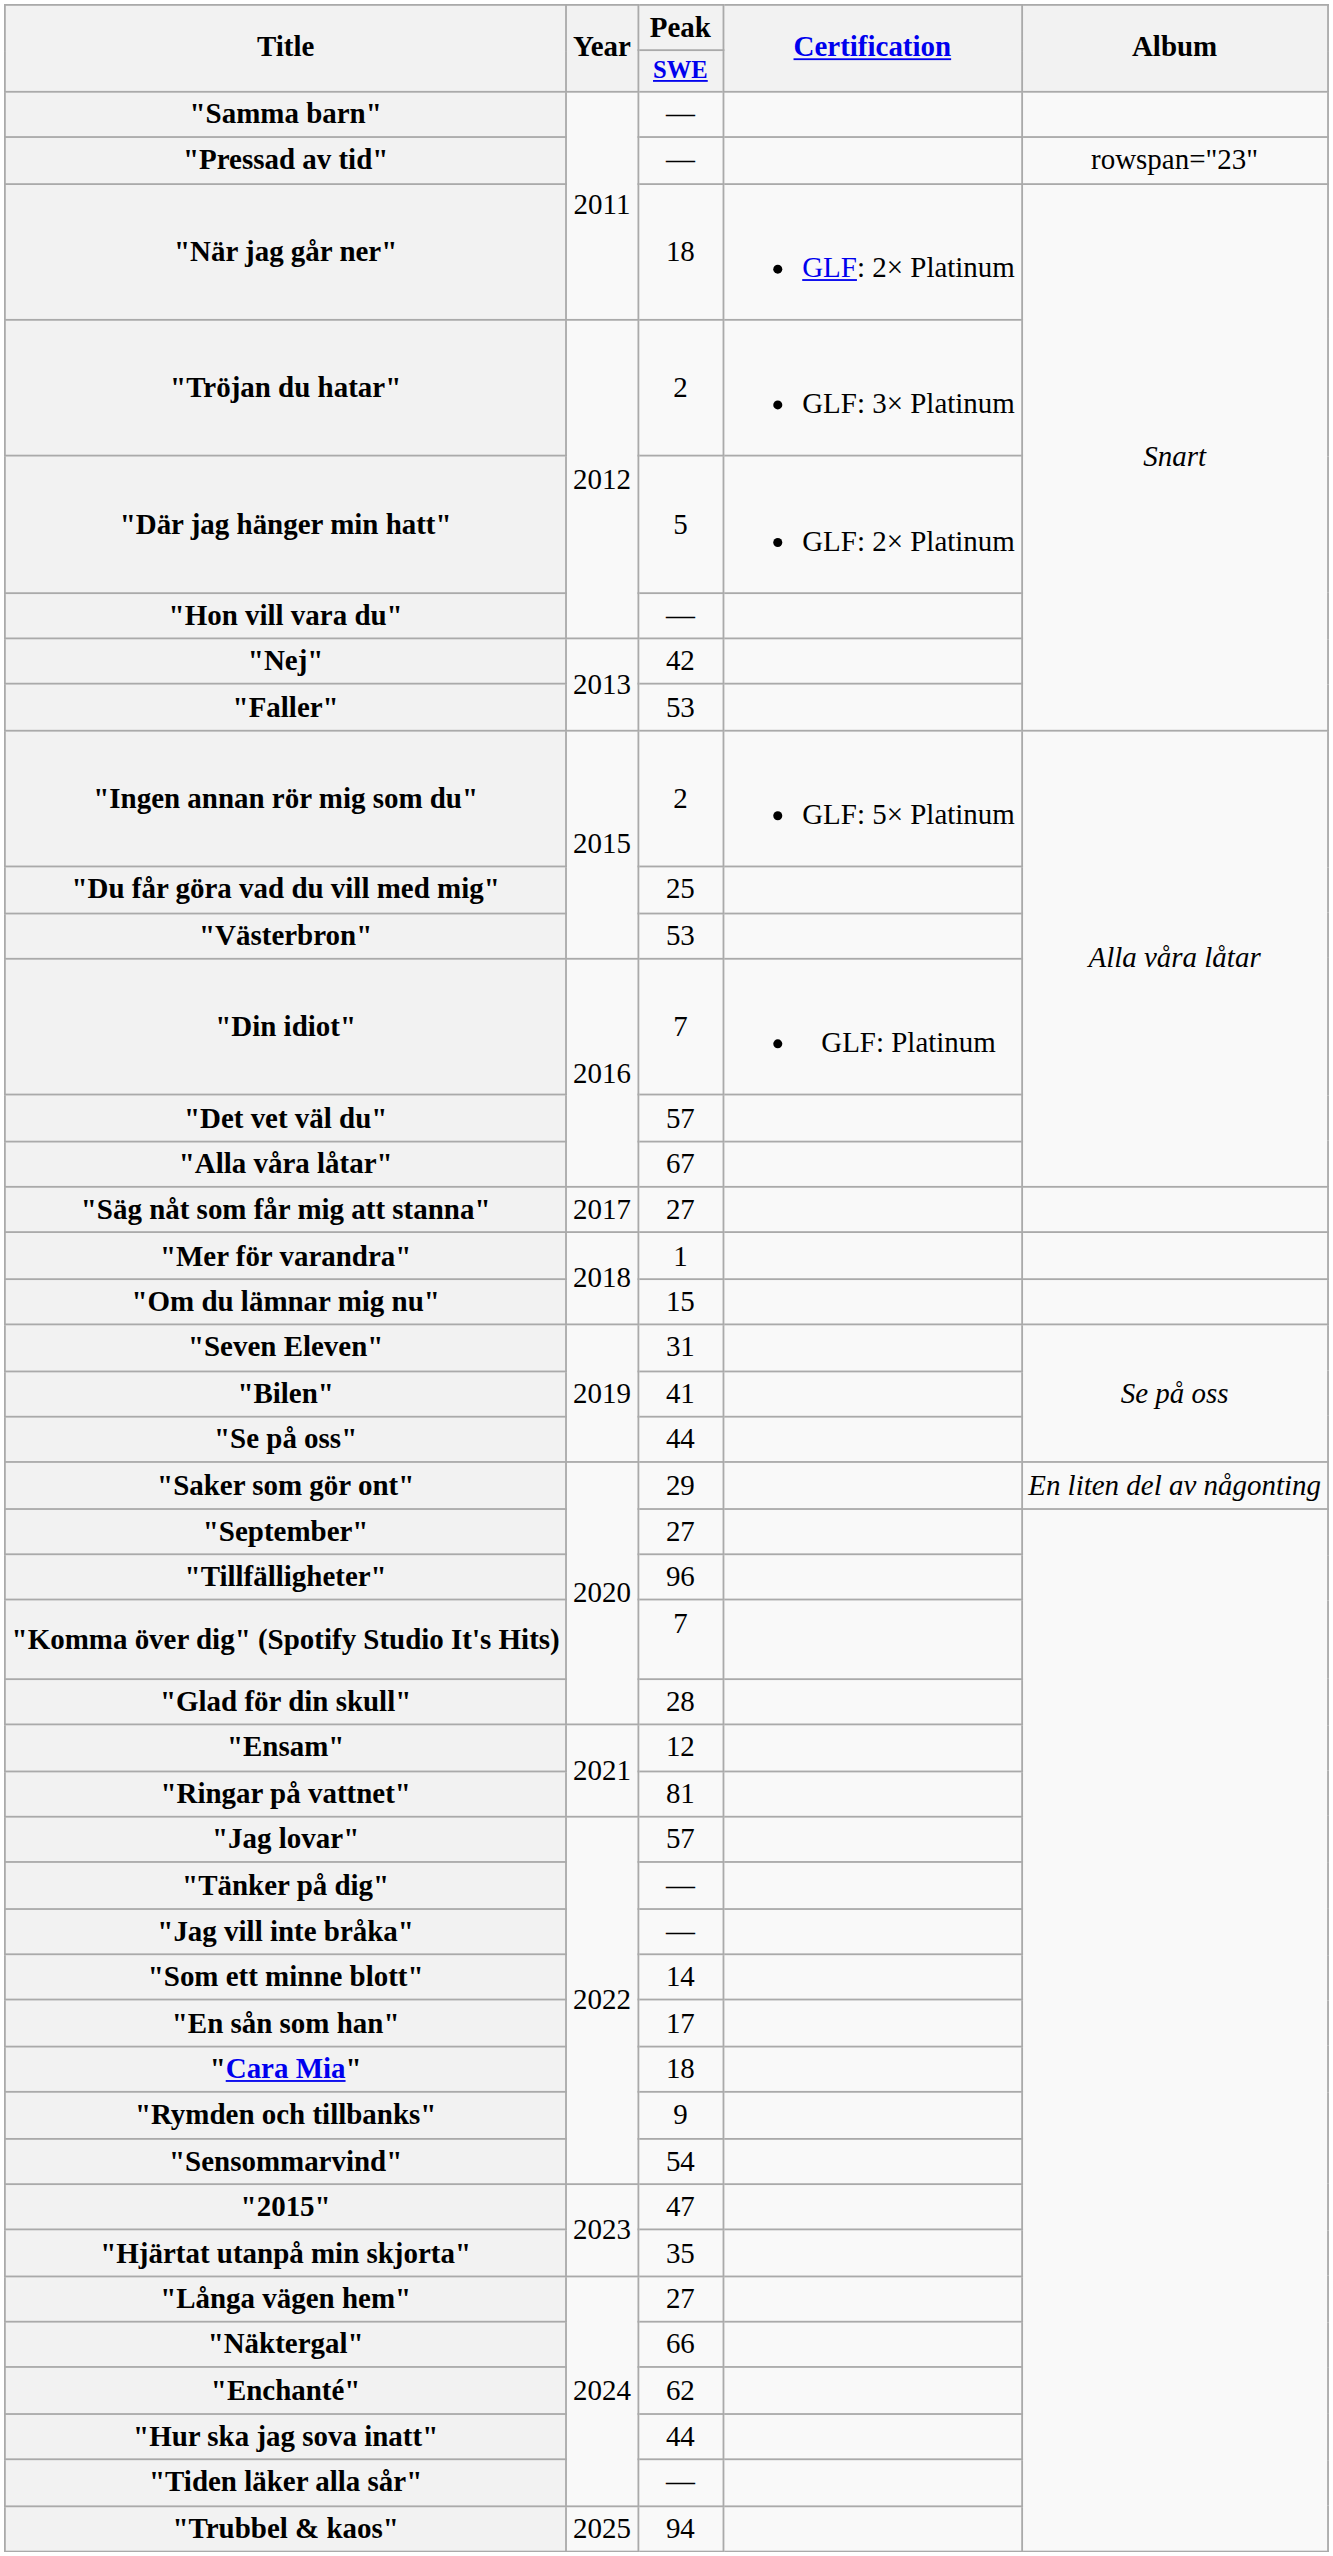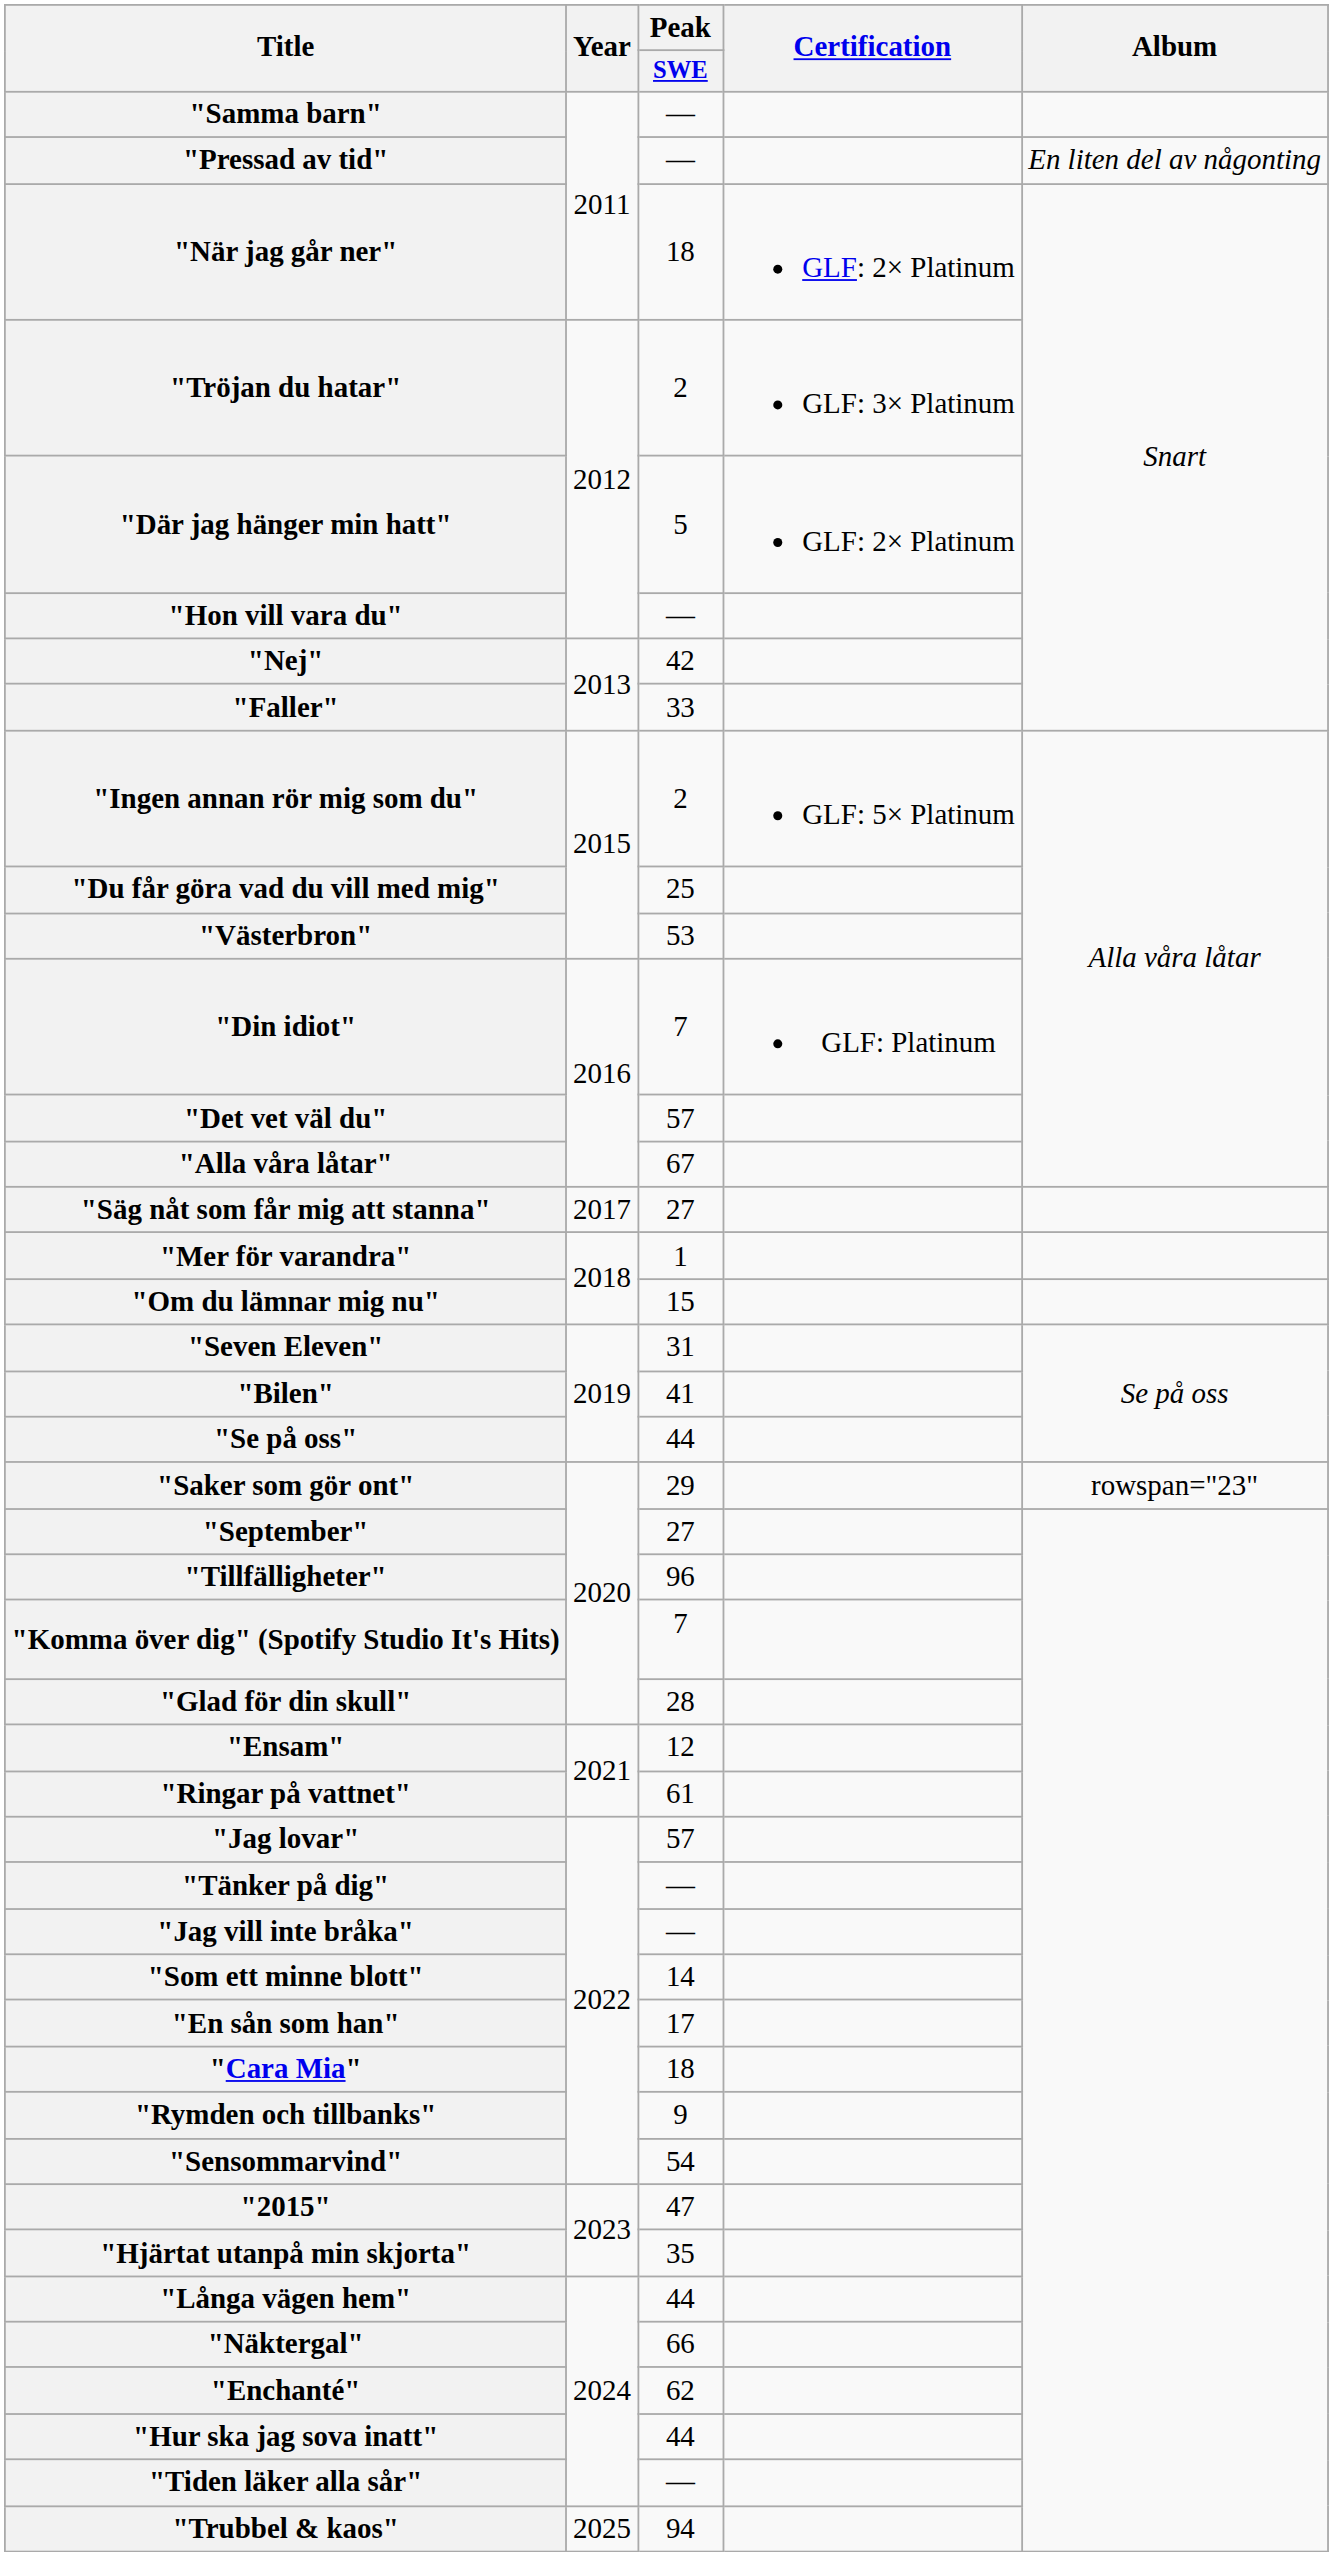"Pressad av tid" | Album: rowspan="23" -> En liten del av någonting
"Faller" | Peak / SWE: 53 -> 33
"Saker som gör ont" | Album: En liten del av någonting -> rowspan="23"
"Ringar på vattnet" | Peak / SWE: 81 -> 61
"Långa vägen hem" | Peak / SWE: 27 -> 44
